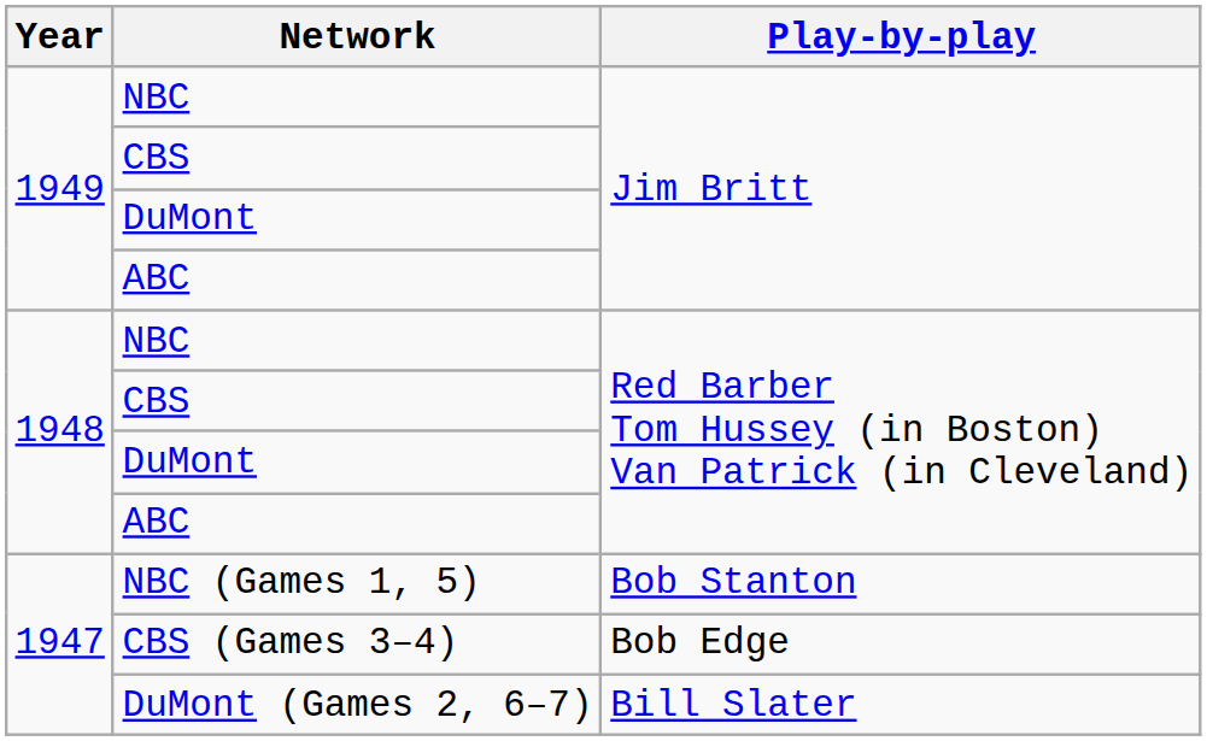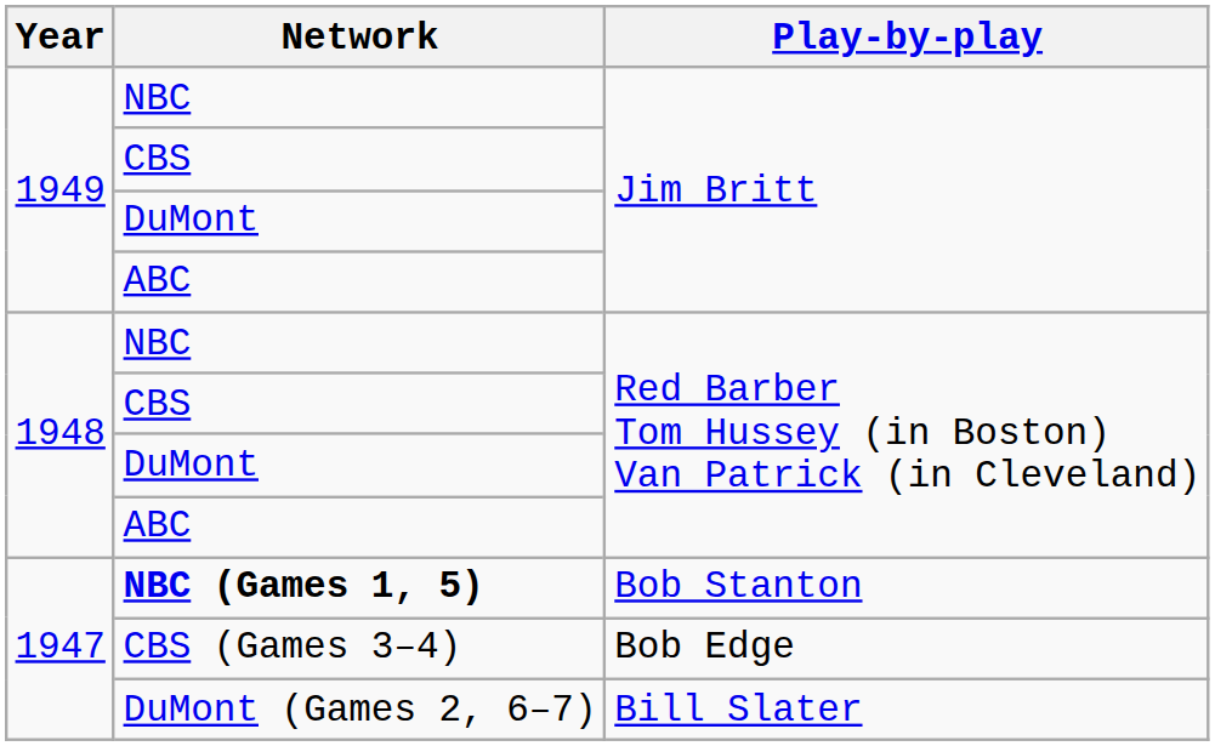NBC (Games 1, 5) | Network: normal -> bold
